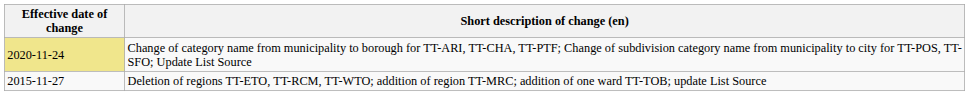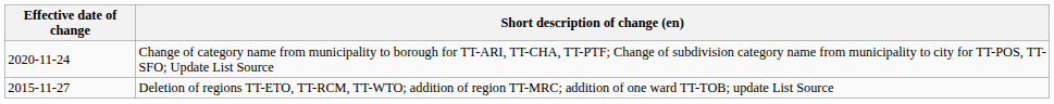row 2 | Effective date of change: khaki background -> no background
